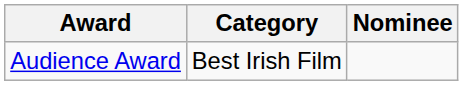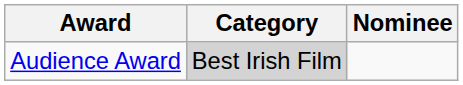Audience Award | Category: no background -> lightgrey background
